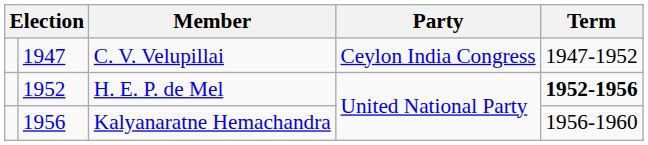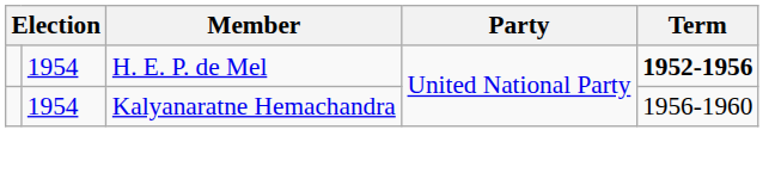- row: 1947 | C. V. Velupillai | Ceylon India Congress | 1947-1952
H. E. P. de Mel | column 2: 1952 -> 1954
Kalyanaratne Hemachandra | column 2: 1956 -> 1954
